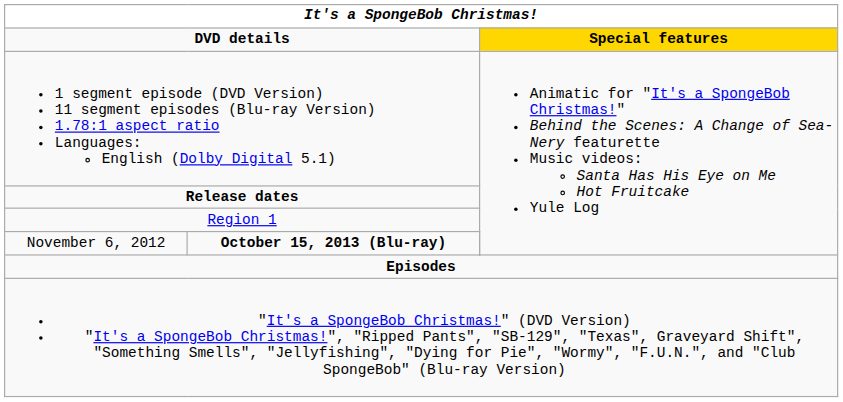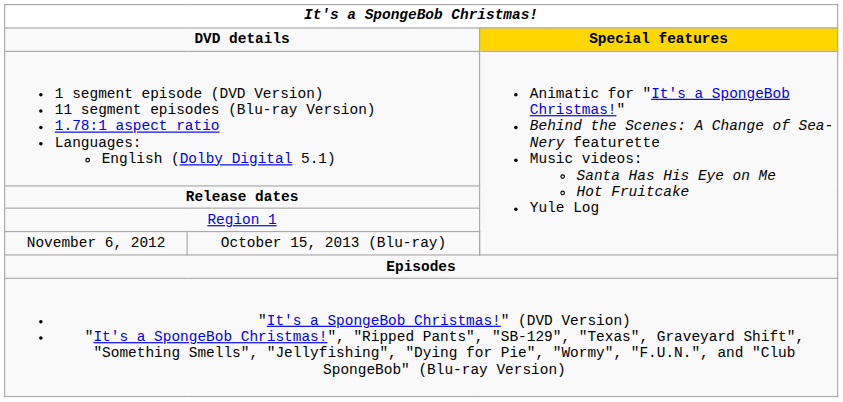November 6, 2012 | column 2: bold -> normal
